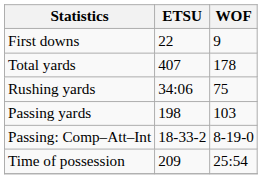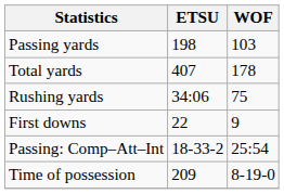rows swapped: First downs <-> Passing yards
Passing: Comp–Att–Int | WOF: 8-19-0 -> 25:54
Time of possession | WOF: 25:54 -> 8-19-0
